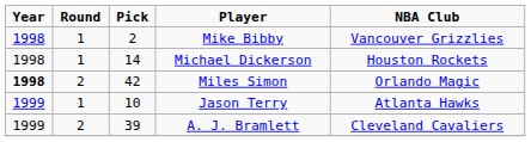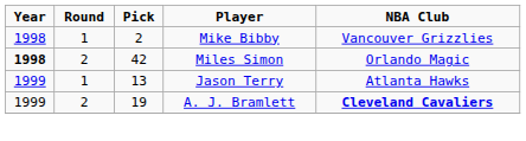- row: 1998 | 1 | 14 | Michael Dickerson | Houston Rockets
Jason Terry | Pick: 10 -> 13
A. J. Bramlett | Pick: 39 -> 19
A. J. Bramlett | NBA Club: normal -> bold
